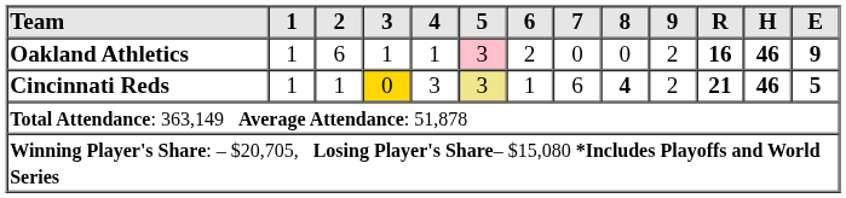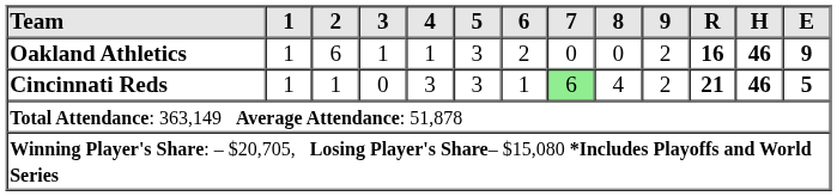Oakland Athletics | 5: pink background -> no background
Cincinnati Reds | 3: gold background -> no background
Cincinnati Reds | 5: khaki background -> no background
Cincinnati Reds | 7: no background -> lightgreen background
Cincinnati Reds | 8: bold -> normal
